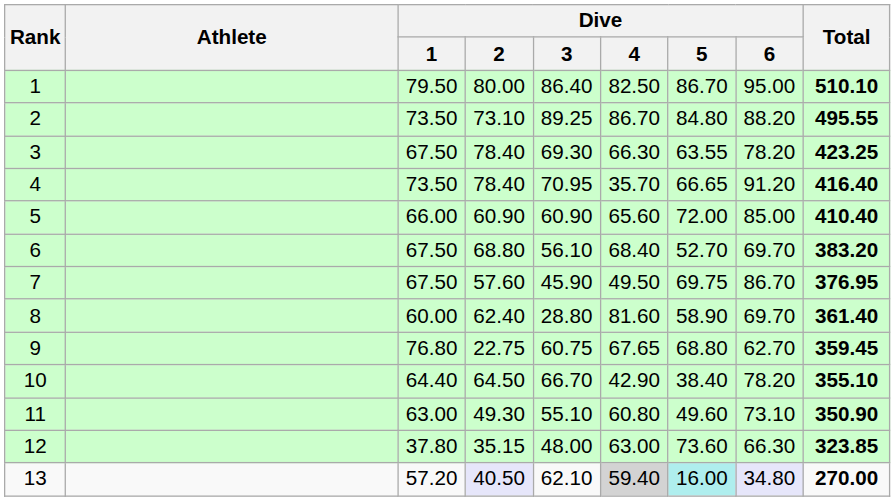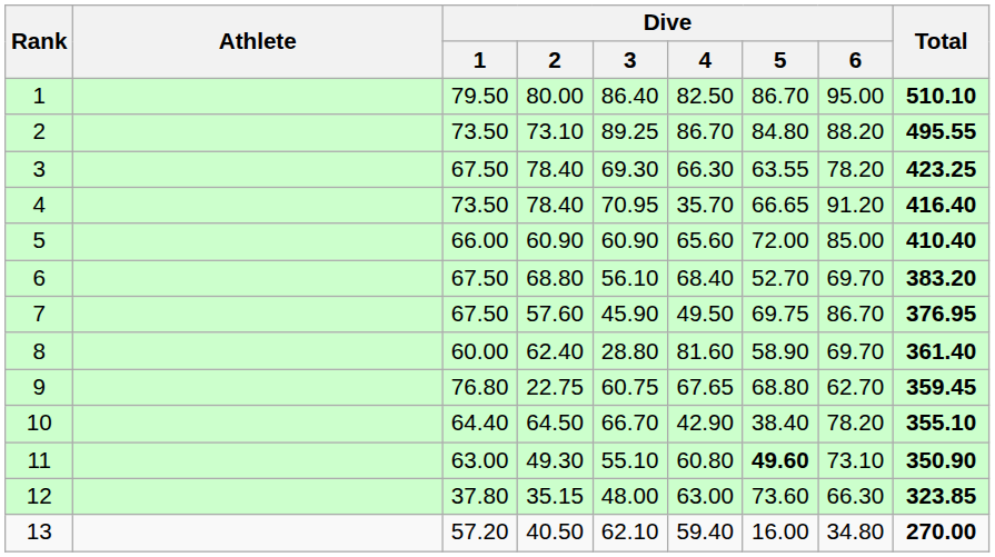11 | Dive / 5: normal -> bold
13 | Dive / 2: lavender background -> no background
13 | Dive / 4: lightgrey background -> no background
13 | Dive / 5: paleturquoise background -> no background
13 | Dive / 6: lavender background -> no background
